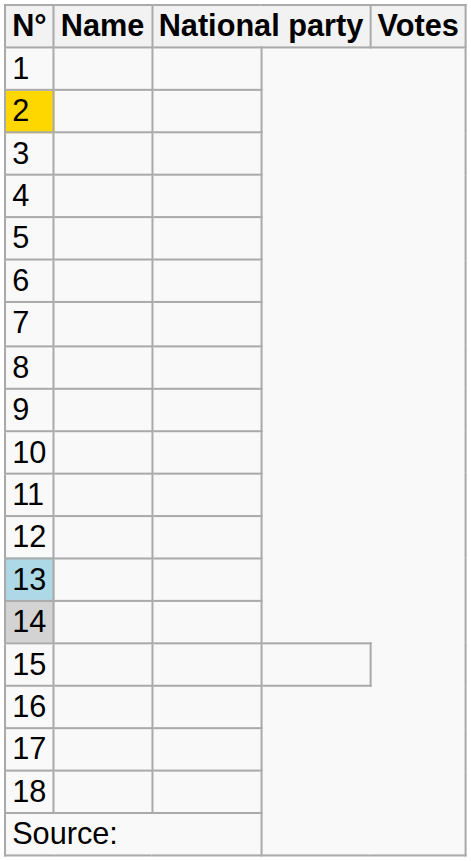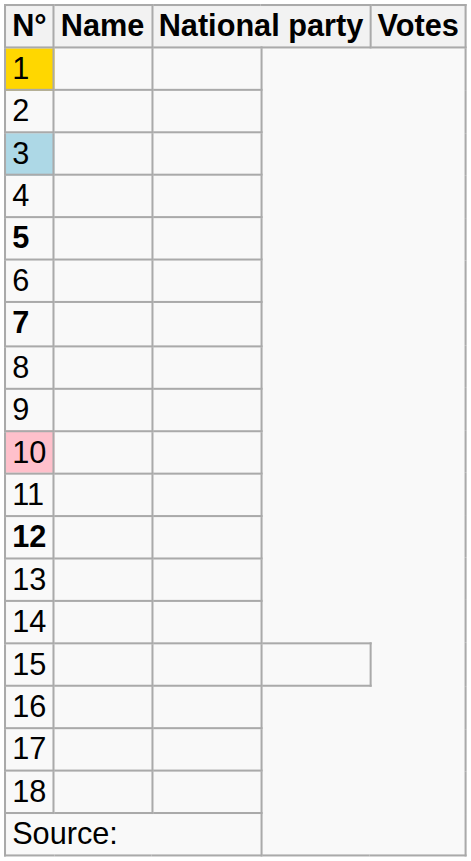1 | N°: no background -> gold background
2 | N°: gold background -> no background
3 | N°: no background -> lightblue background
5 | N°: normal -> bold
7 | N°: normal -> bold
10 | N°: no background -> pink background
12 | N°: normal -> bold
13 | N°: lightblue background -> no background
14 | N°: lightgrey background -> no background
